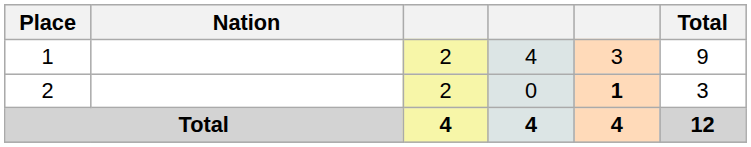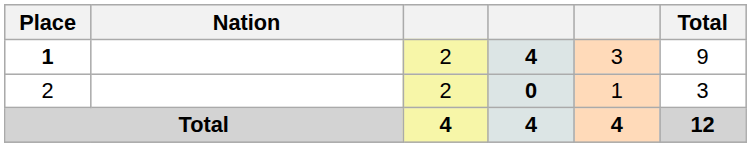row 2 | Place: normal -> bold
row 2 | column 4: normal -> bold
row 3 | column 4: normal -> bold
row 3 | column 5: bold -> normal
